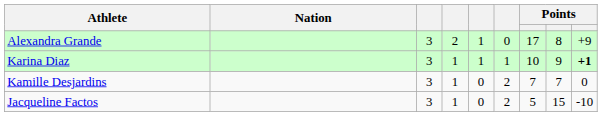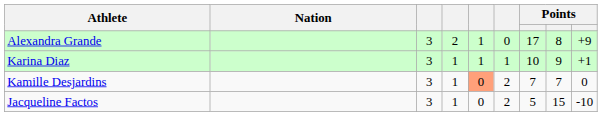Karina Diaz | column 9: bold -> normal
Kamille Desjardins | column 5: no background -> lightsalmon background
